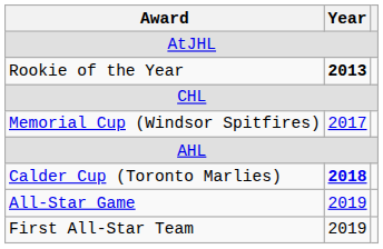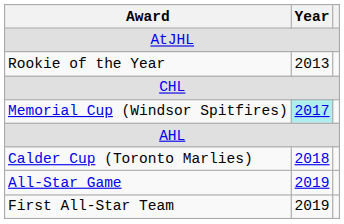Rookie of the Year | Year: bold -> normal
Memorial Cup (Windsor Spitfires) | Year: no background -> paleturquoise background
Calder Cup (Toronto Marlies) | Year: bold -> normal
